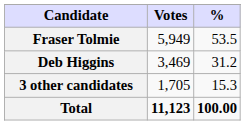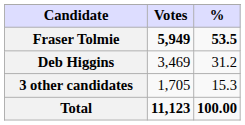Fraser Tolmie | Votes: normal -> bold
Fraser Tolmie | %: normal -> bold
